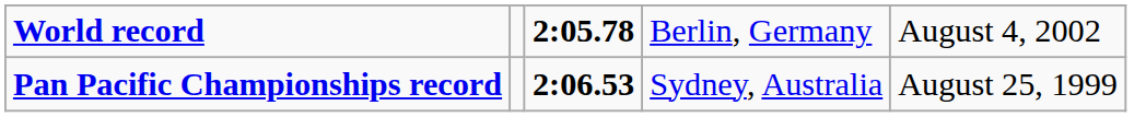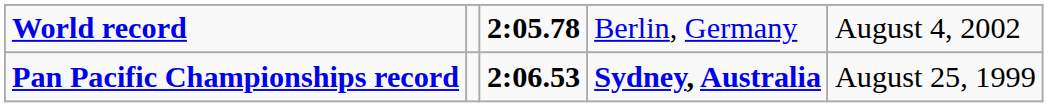Pan Pacific Championships record | column 4: normal -> bold
